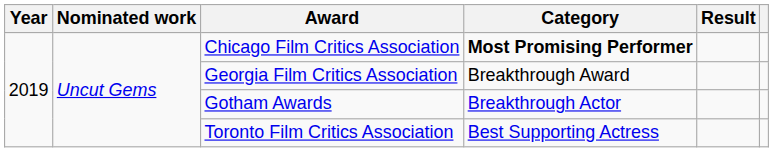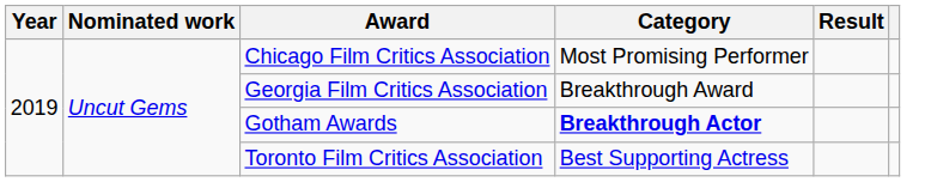Chicago Film Critics Association | Category: bold -> normal
Gotham Awards | Category: normal -> bold
